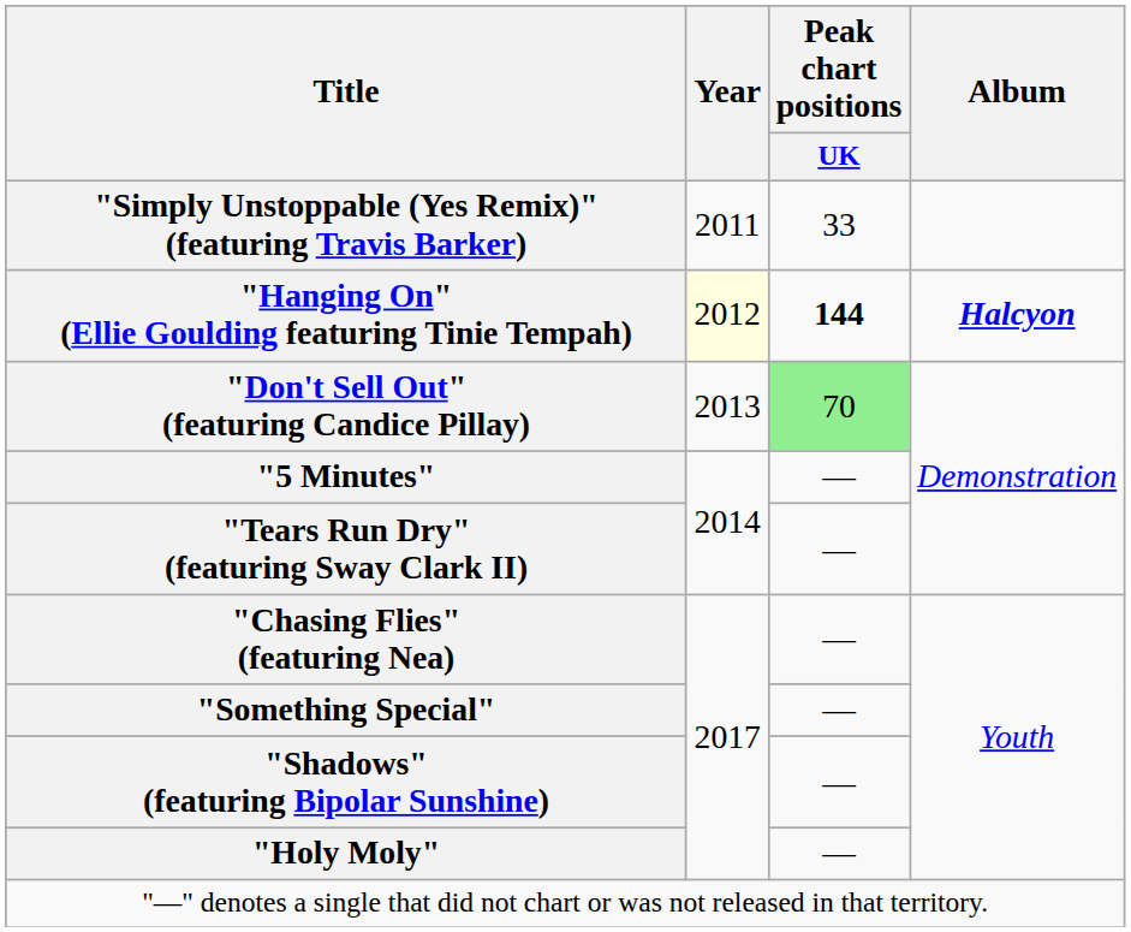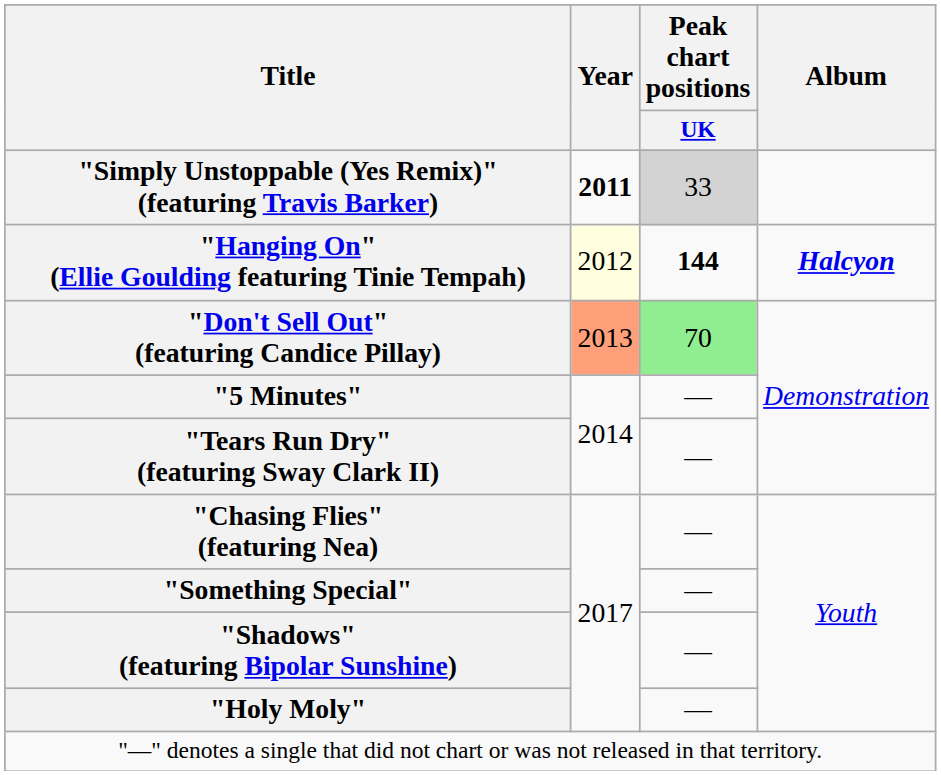"Simply Unstoppable (Yes Remix)" (featuring Travis Barker) | Year: normal -> bold
"Simply Unstoppable (Yes Remix)" (featuring Travis Barker) | Peak chart positions / UK: no background -> lightgrey background
"Don't Sell Out" (featuring Candice Pillay) | Year: no background -> lightsalmon background
